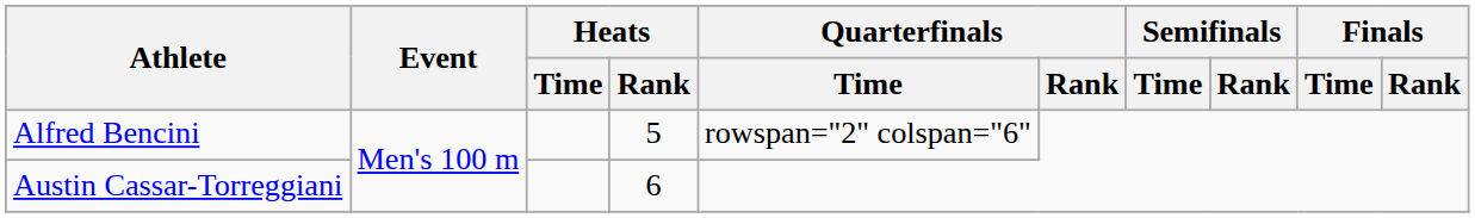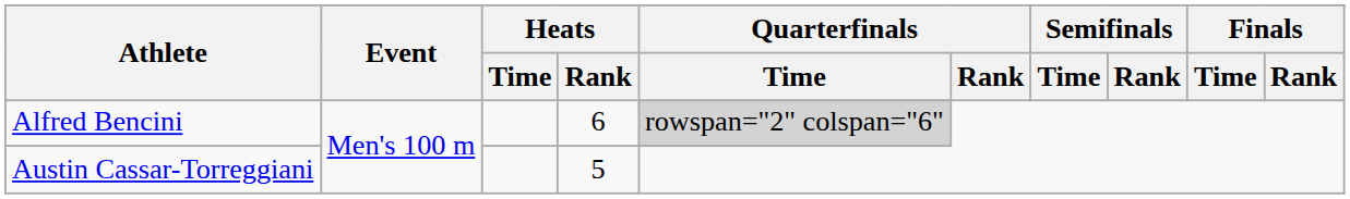Alfred Bencini | Heats / Rank: 5 -> 6
Alfred Bencini | Quarterfinals / Time: no background -> lightgrey background
Austin Cassar-Torreggiani | Heats / Rank: 6 -> 5
